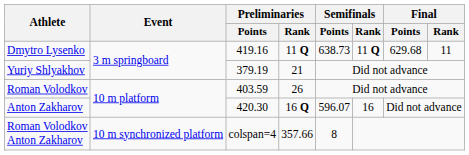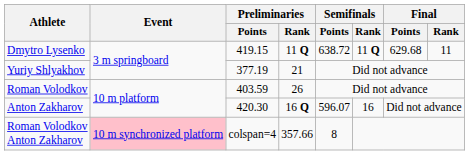Dmytro Lysenko | Preliminaries / Points: 419.16 -> 419.15
Dmytro Lysenko | Semifinals / Points: 638.73 -> 638.72
Yuriy Shlyakhov | Preliminaries / Points: 379.19 -> 377.19
Roman Volodkov Anton Zakharov | Event: no background -> pink background
